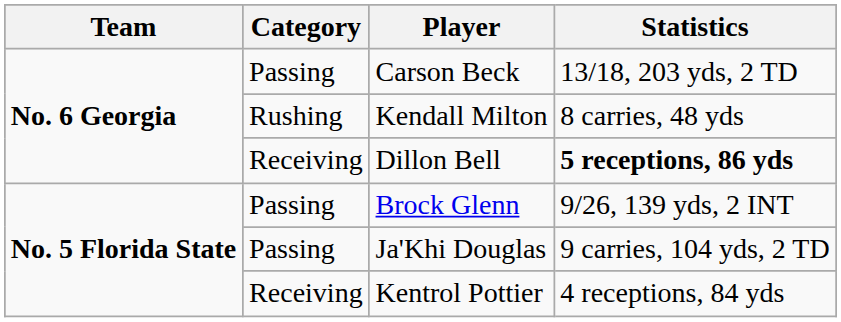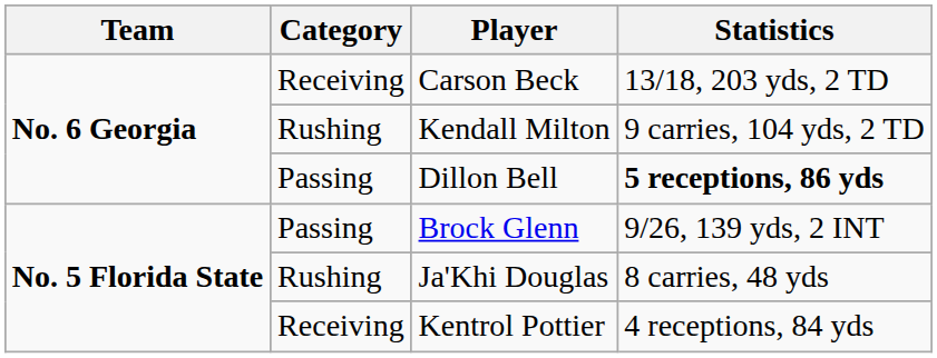Carson Beck | Category: Passing -> Receiving
Kendall Milton | Statistics: 8 carries, 48 yds -> 9 carries, 104 yds, 2 TD
Dillon Bell | Category: Receiving -> Passing
Ja'Khi Douglas | Category: Passing -> Rushing
Ja'Khi Douglas | Statistics: 9 carries, 104 yds, 2 TD -> 8 carries, 48 yds
